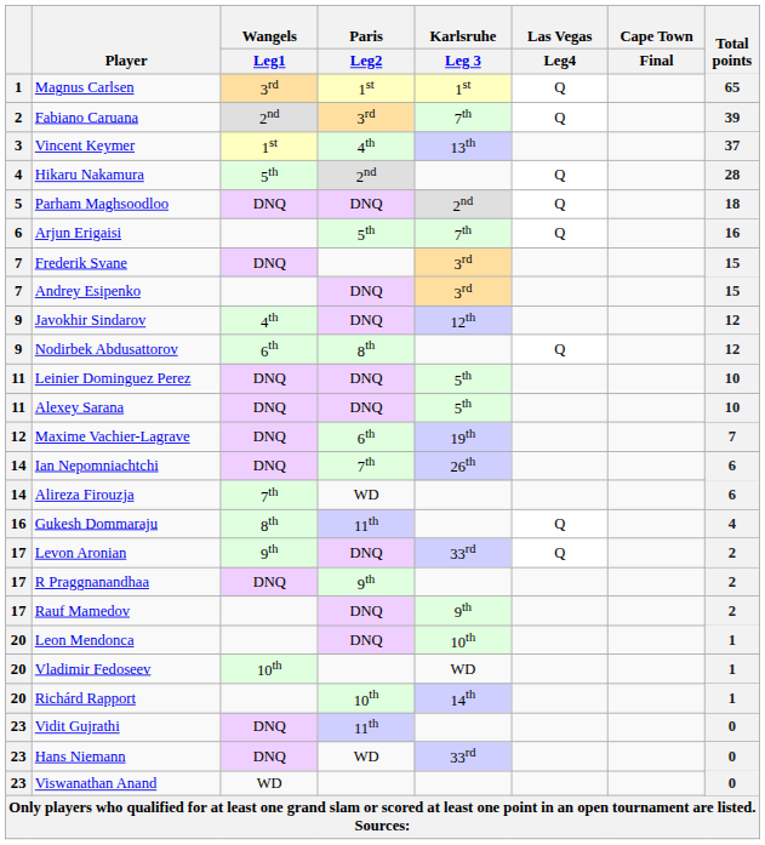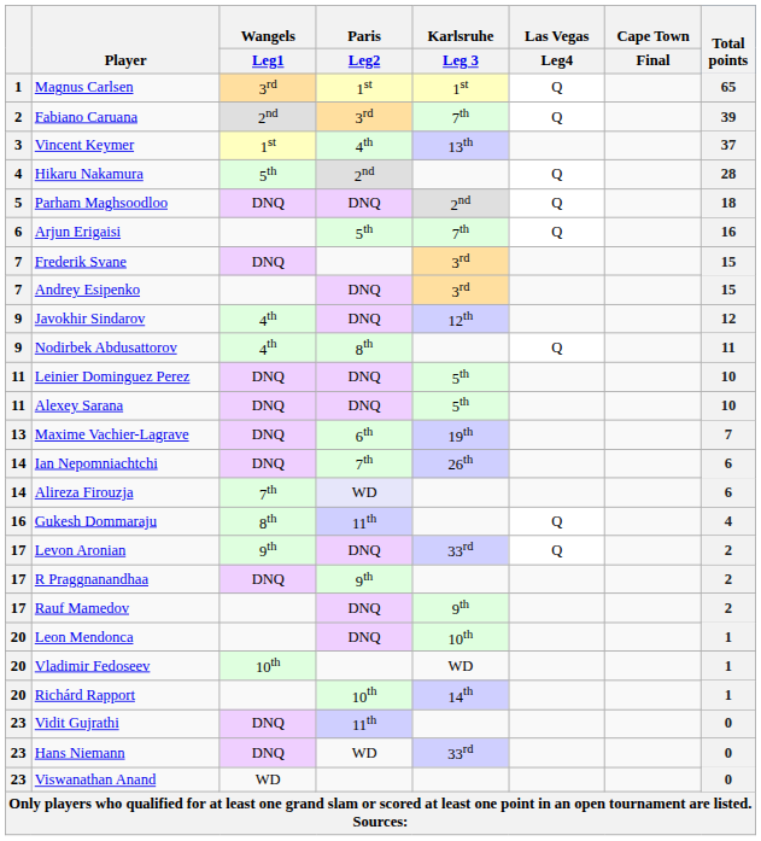Nodirbek Abdusattorov | Wangels / Leg1: 6th -> 4th
Nodirbek Abdusattorov | Total points: 12 -> 11
Maxime Vachier-Lagrave | column 1: 12 -> 13
Alireza Firouzja | Paris / Leg2: no background -> lavender background
